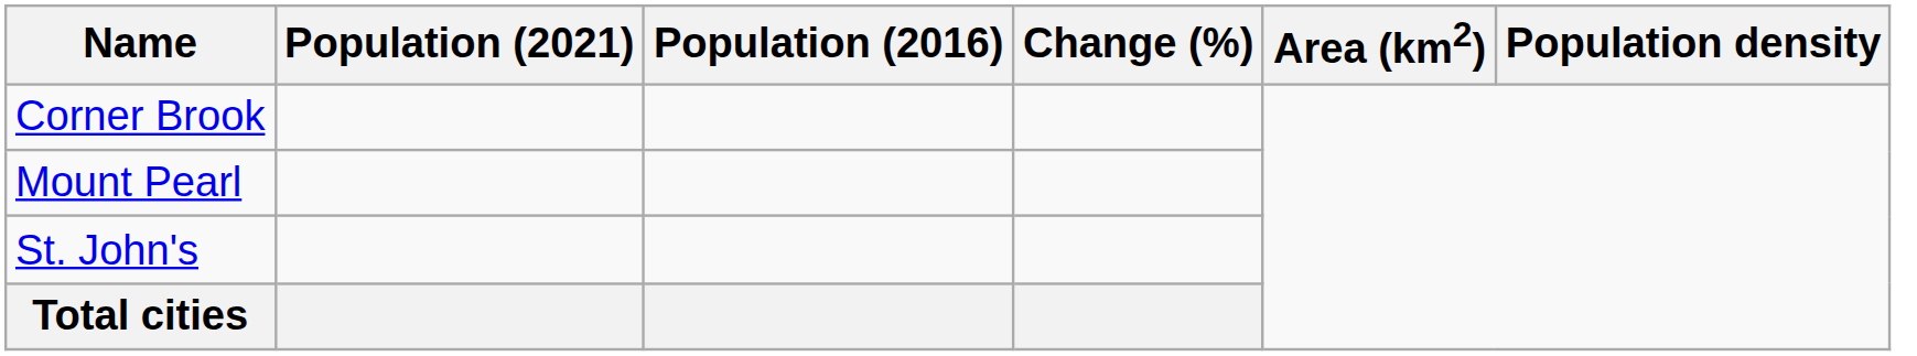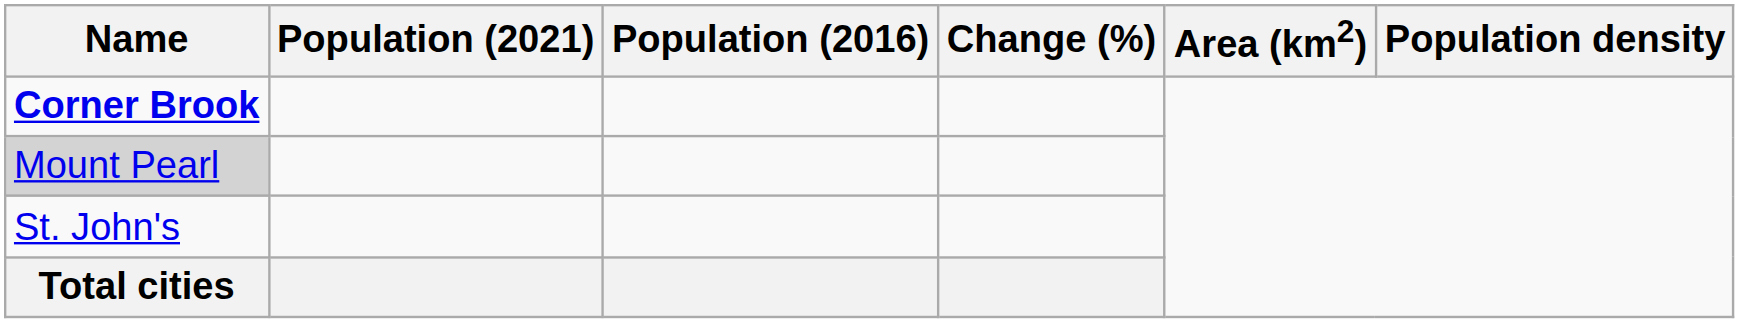Corner Brook | Name: normal -> bold
Mount Pearl | Name: no background -> lightgrey background
